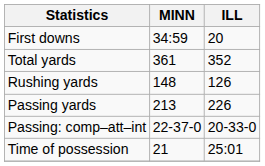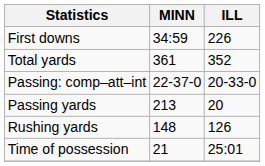First downs | ILL: 20 -> 226
rows swapped: Rushing yards <-> Passing: comp–att–int
Passing yards | ILL: 226 -> 20
